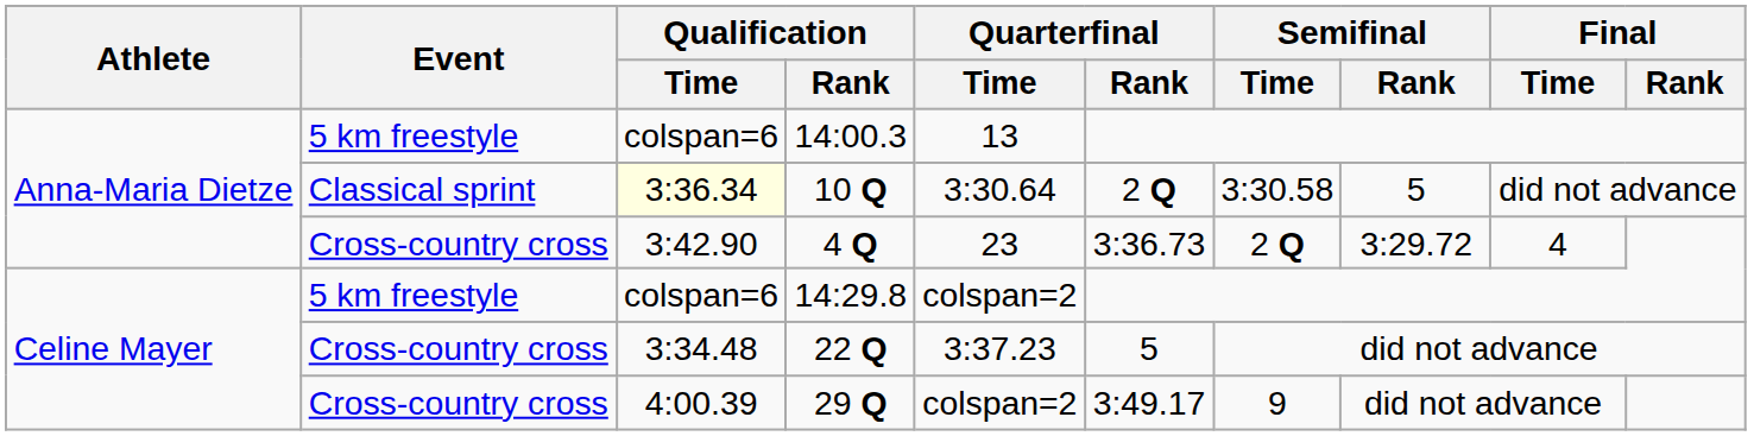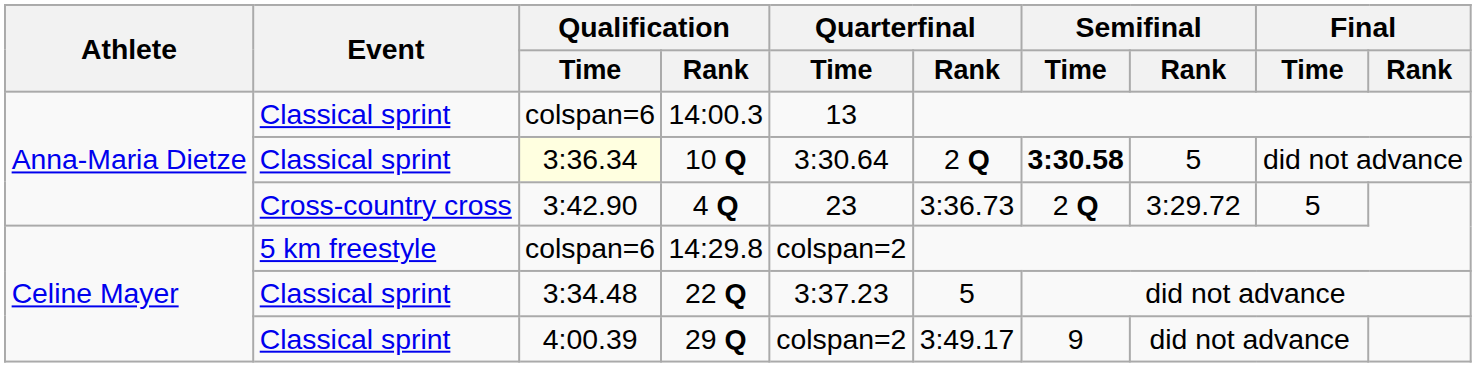14:00.3 | Event: 5 km freestyle -> Classical sprint
10 Q | Semifinal / Time: normal -> bold
4 Q | Final / Time: 4 -> 5
22 Q | Event: Cross-country cross -> Classical sprint
29 Q | Event: Cross-country cross -> Classical sprint
